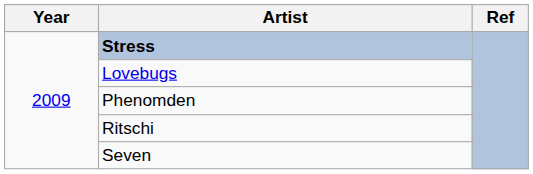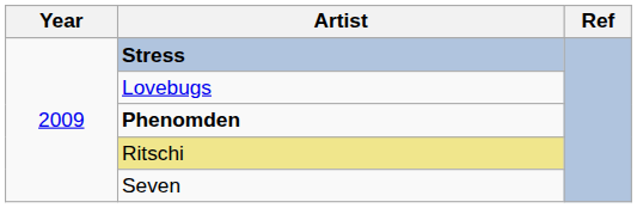Phenomden | Artist: normal -> bold
Ritschi | Artist: no background -> khaki background
